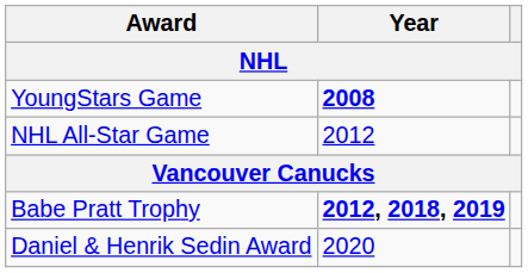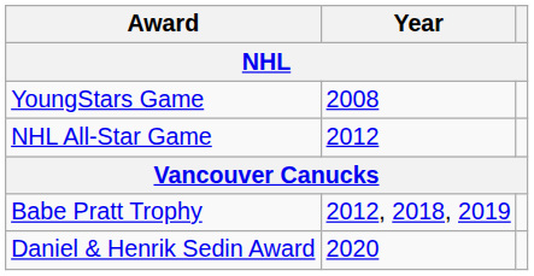YoungStars Game | Year: bold -> normal
Babe Pratt Trophy | Year: bold -> normal
